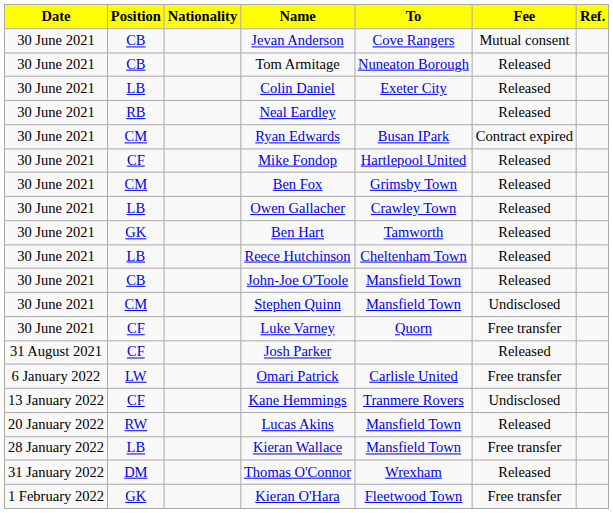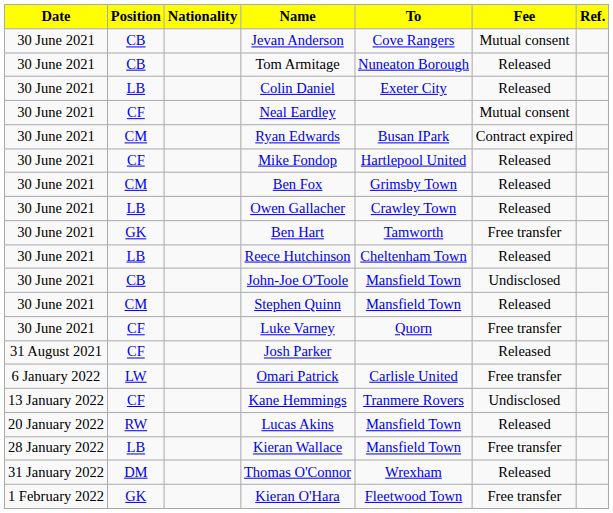Neal Eardley | Position: RB -> CF
Neal Eardley | Fee: Released -> Mutual consent
Ben Hart | Fee: Released -> Free transfer
John-Joe O'Toole | Fee: Released -> Undisclosed
Stephen Quinn | Fee: Undisclosed -> Released
